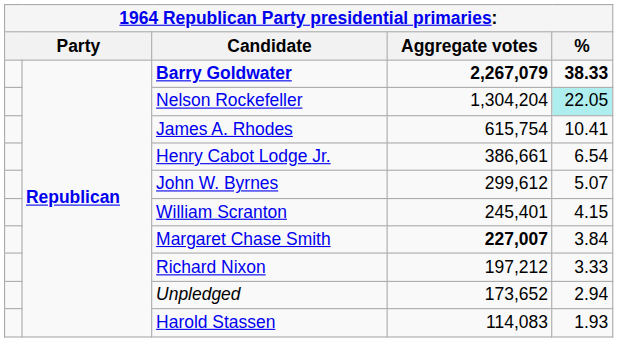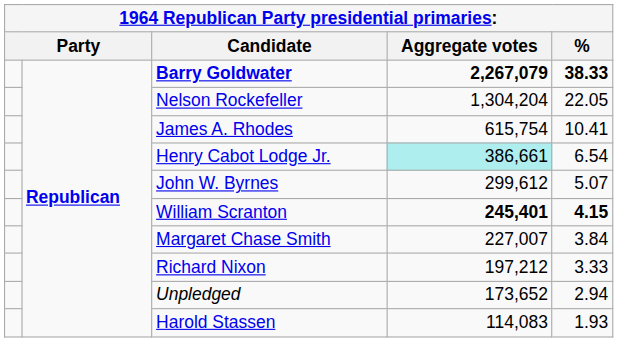Nelson Rockefeller | %: paleturquoise background -> no background
Henry Cabot Lodge Jr. | Aggregate votes: no background -> paleturquoise background
William Scranton | Aggregate votes: normal -> bold
William Scranton | %: normal -> bold
Margaret Chase Smith | Aggregate votes: bold -> normal
